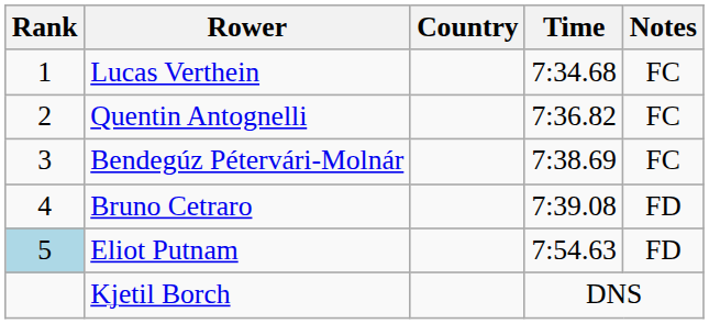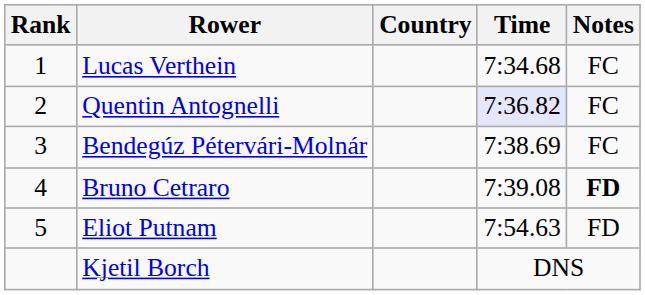Quentin Antognelli | Time: no background -> lavender background
Bruno Cetraro | Notes: normal -> bold
Eliot Putnam | Rank: lightblue background -> no background
